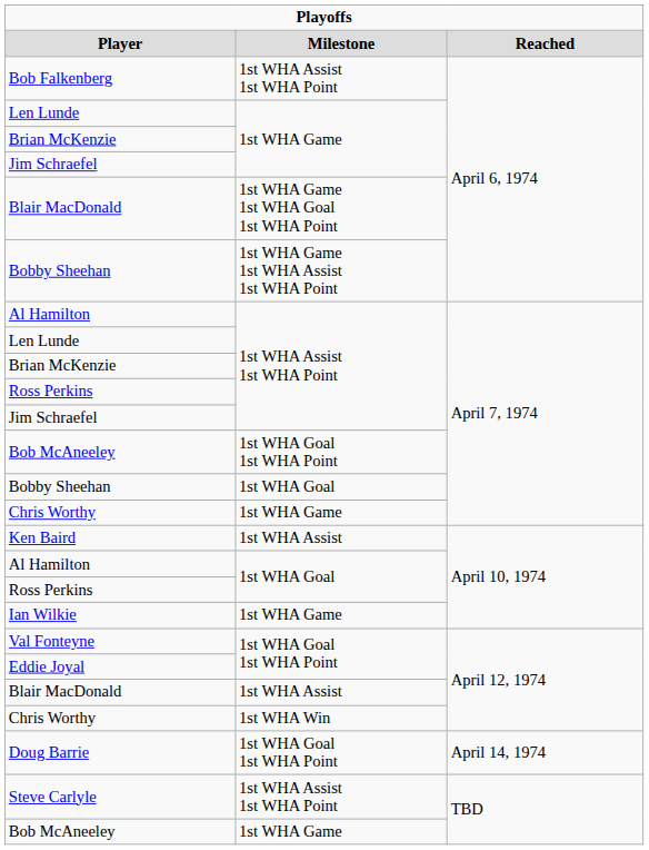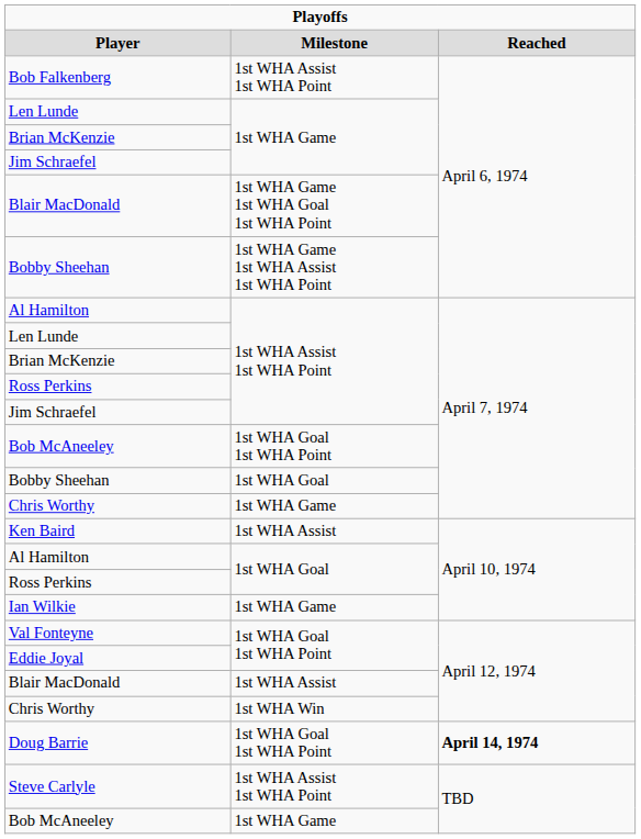Doug Barrie | column 3: normal -> bold
